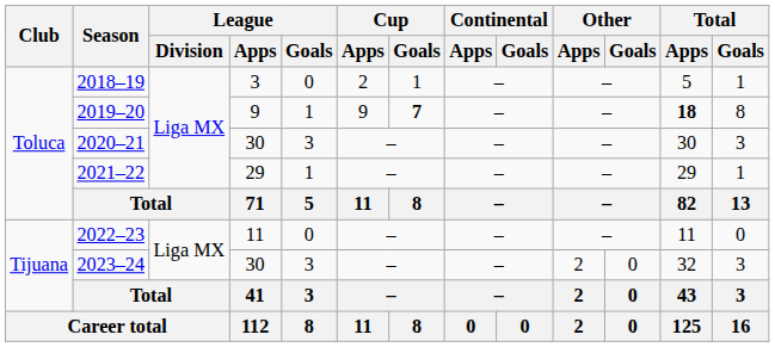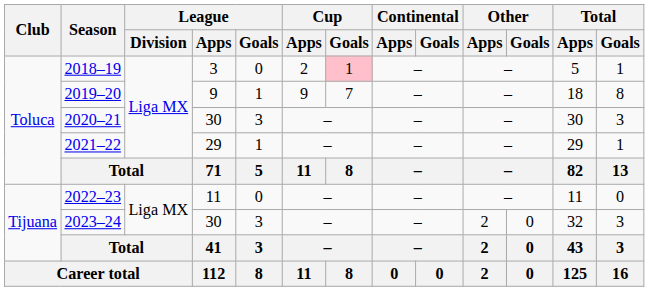2018–19 | Cup / Goals: no background -> pink background
2019–20 | Cup / Goals: bold -> normal
2019–20 | Total / Apps: bold -> normal
